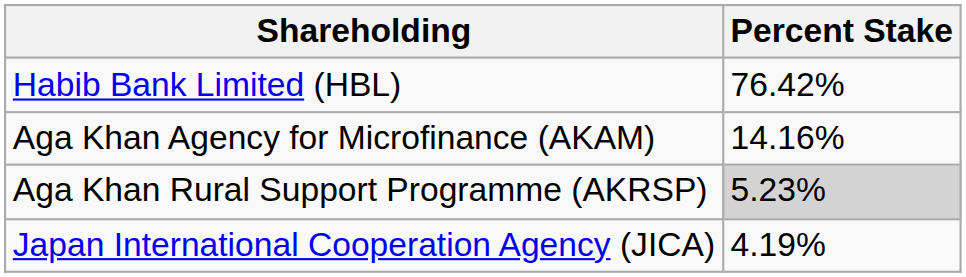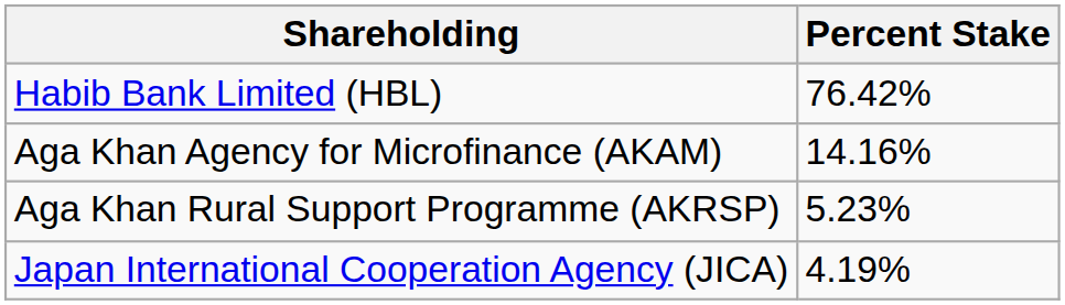Aga Khan Rural Support Programme (AKRSP) | Percent Stake: lightgrey background -> no background
